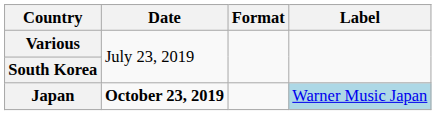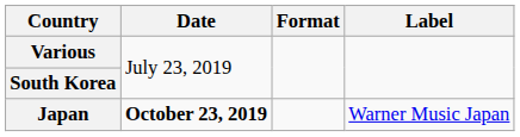Japan | Label: lightblue background -> no background
